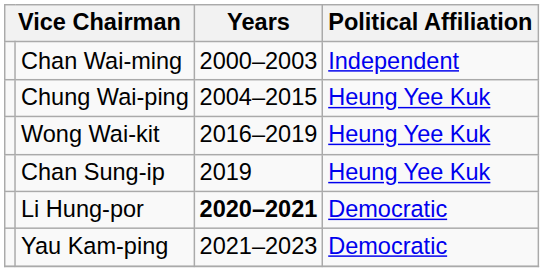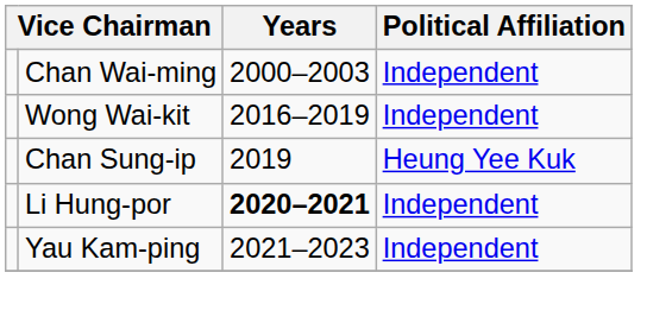- row: Chung Wai-ping | 2004–2015 | Heung Yee Kuk
Wong Wai-kit | Political Affiliation: Heung Yee Kuk -> Independent
Li Hung-por | Political Affiliation: Democratic -> Independent
Yau Kam-ping | Political Affiliation: Democratic -> Independent
